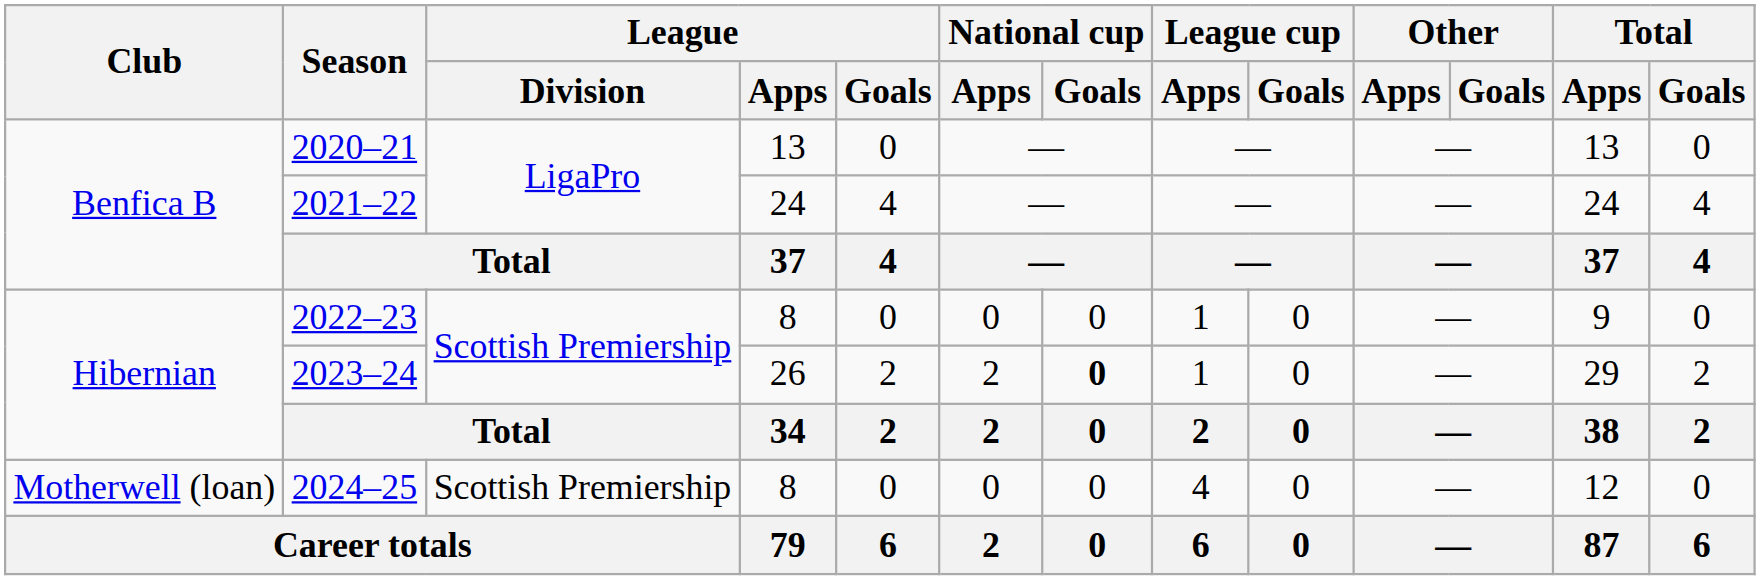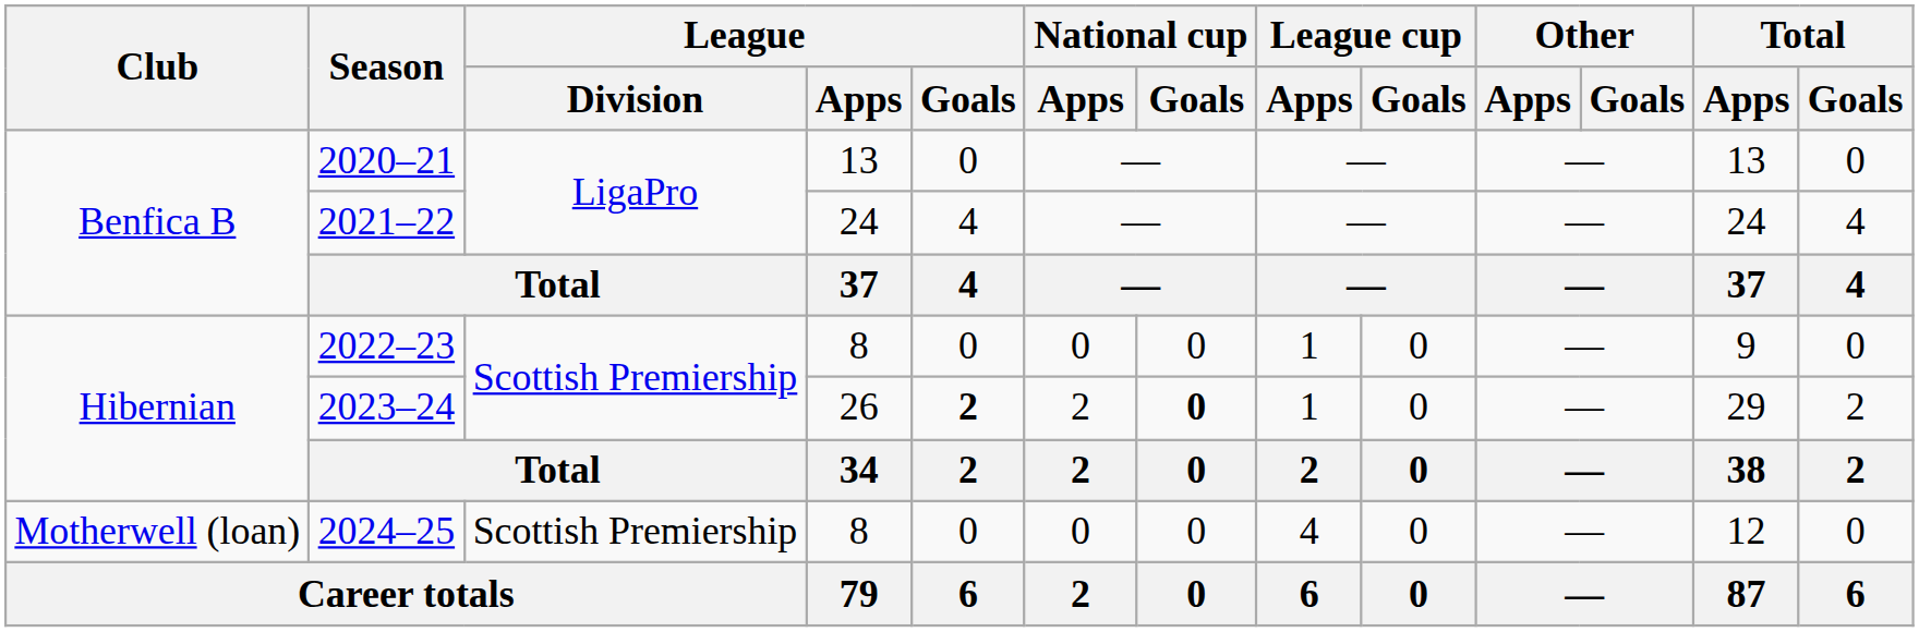2023–24 | League / Goals: normal -> bold
